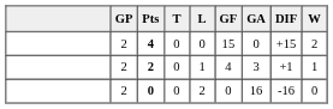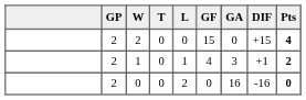columns swapped: W <-> Pts
